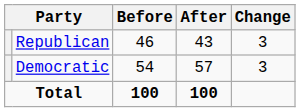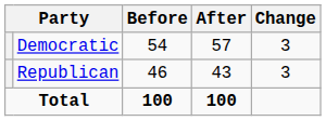rows swapped: Democratic <-> Republican
